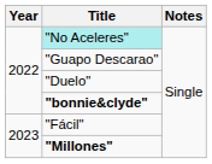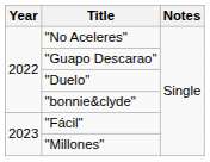"No Aceleres" | Title: paleturquoise background -> no background
"bonnie&clyde" | Title: bold -> normal
"Millones" | Title: bold -> normal
